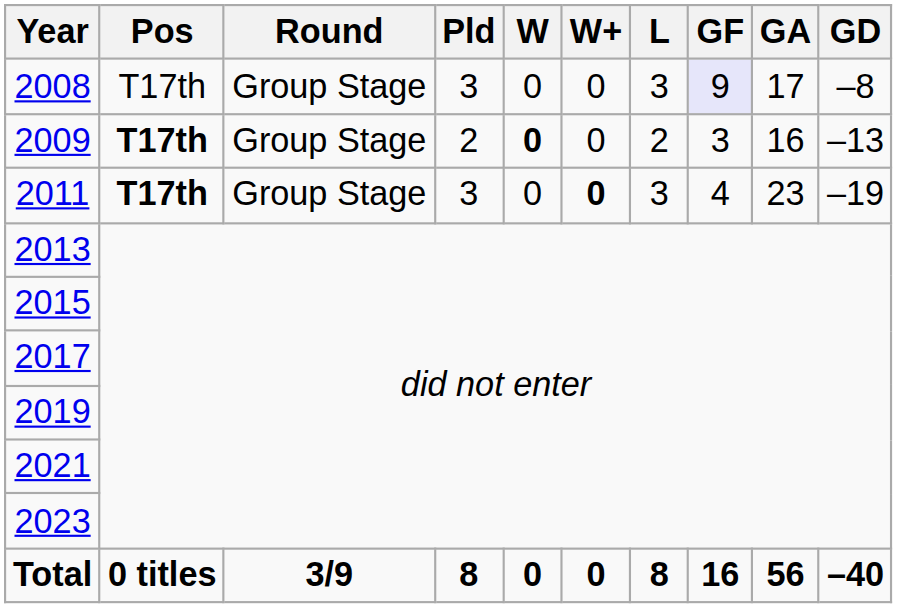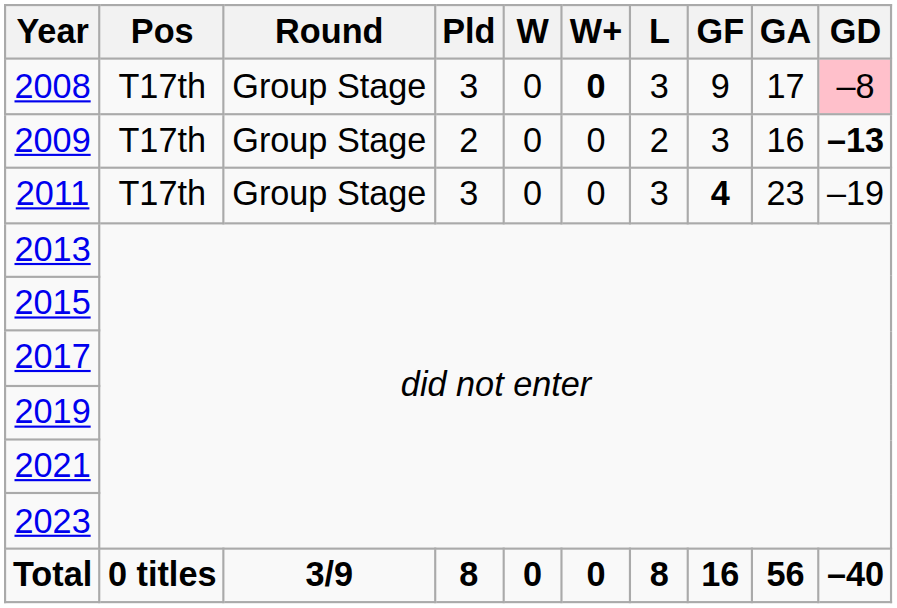2008 | W+: normal -> bold
2008 | GF: lavender background -> no background
2008 | GD: no background -> pink background
2009 | Pos: bold -> normal
2009 | W: bold -> normal
2009 | GD: normal -> bold
2011 | Pos: bold -> normal
2011 | W+: bold -> normal
2011 | GF: normal -> bold
